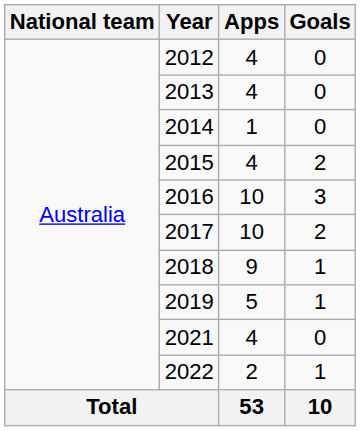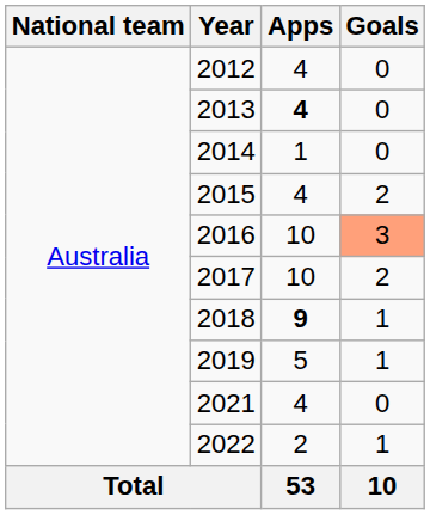2013 | Apps: normal -> bold
2016 | Goals: no background -> lightsalmon background
2018 | Apps: normal -> bold
